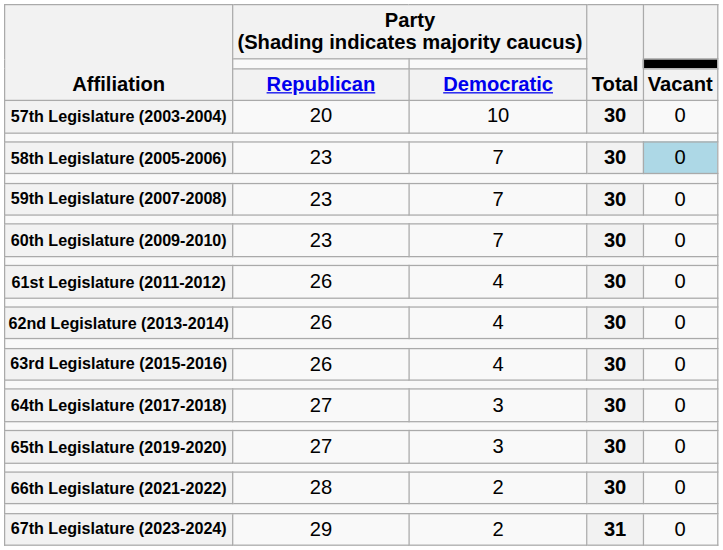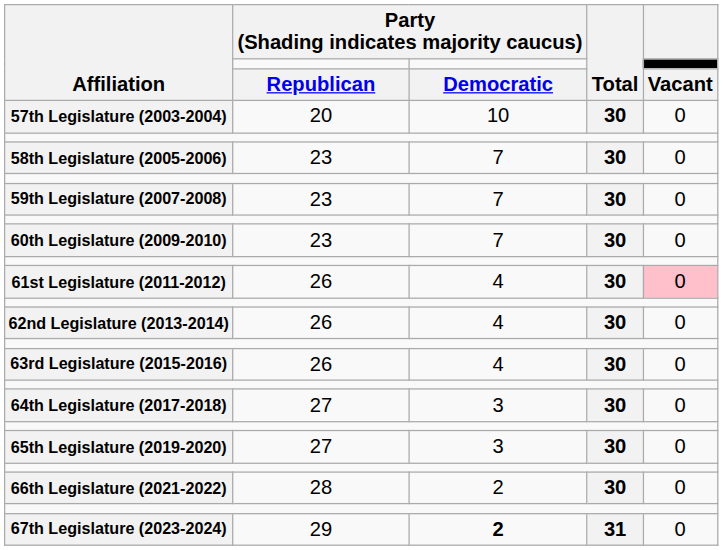58th Legislature (2005-2006) | column 5: lightblue background -> no background
61st Legislature (2011-2012) | column 5: no background -> pink background
67th Legislature (2023-2024) | column 3: normal -> bold
